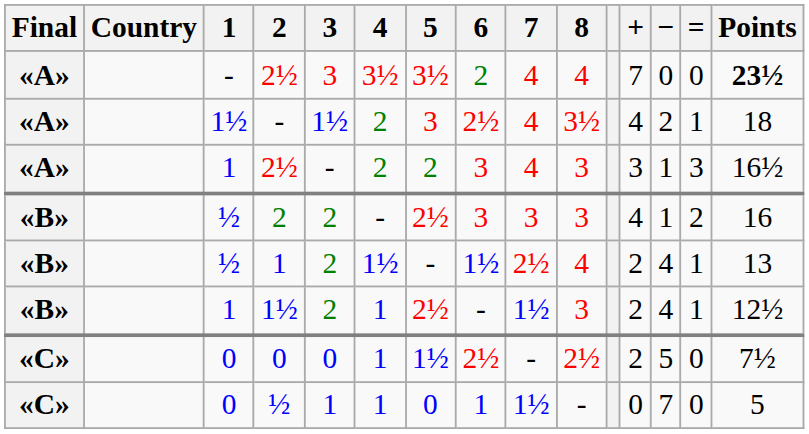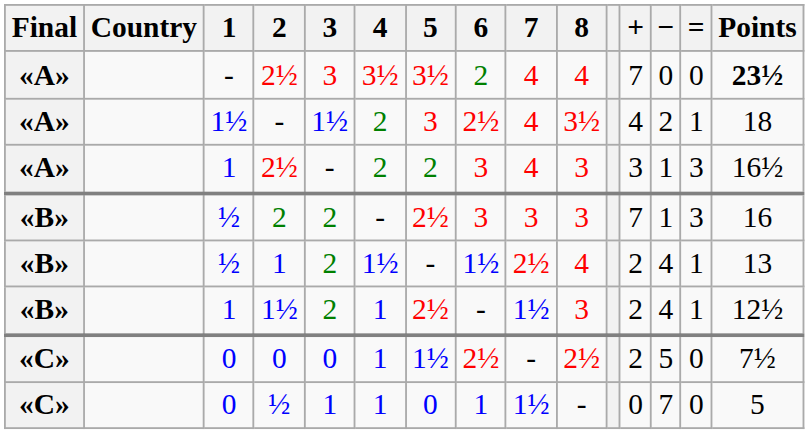row 5 | +: 4 -> 7
row 5 | =: 2 -> 3
